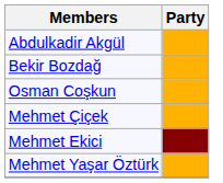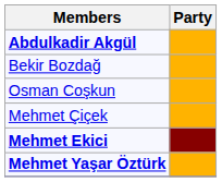Abdulkadir Akgül | Members: normal -> bold
Mehmet Ekici | Members: normal -> bold
Mehmet Yaşar Öztürk | Members: normal -> bold
